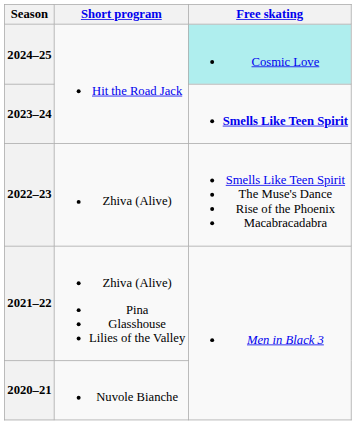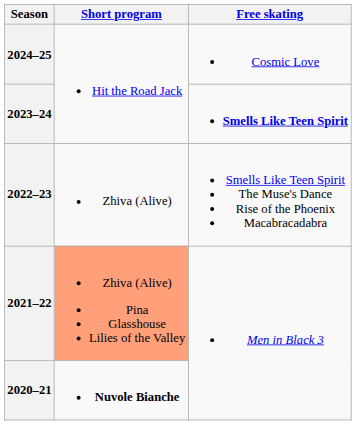2024–25 | Free skating: paleturquoise background -> no background
2021–22 | Short program: no background -> lightsalmon background
2020–21 | Short program: normal -> bold
